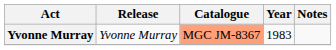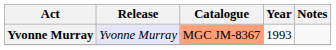row 2 | Release: no background -> lavender background
row 2 | Year: 1983 -> 1993
